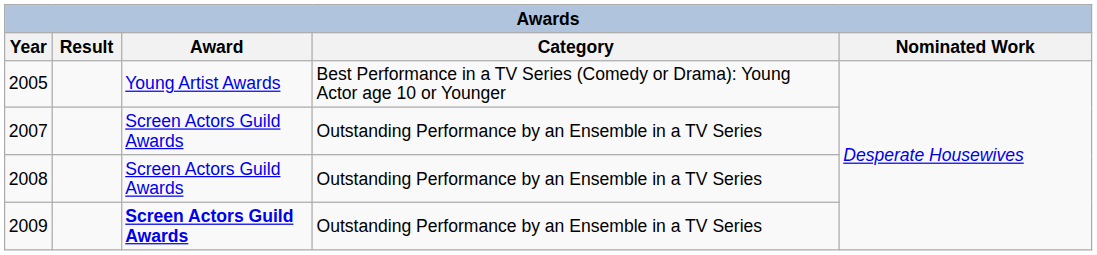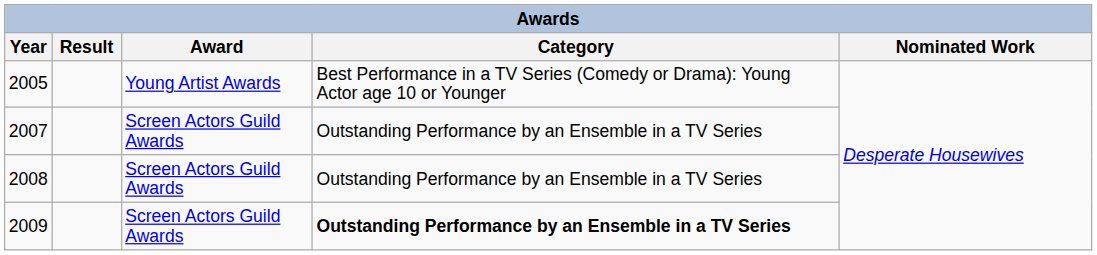2009 | Award: bold -> normal
2009 | Category: normal -> bold
